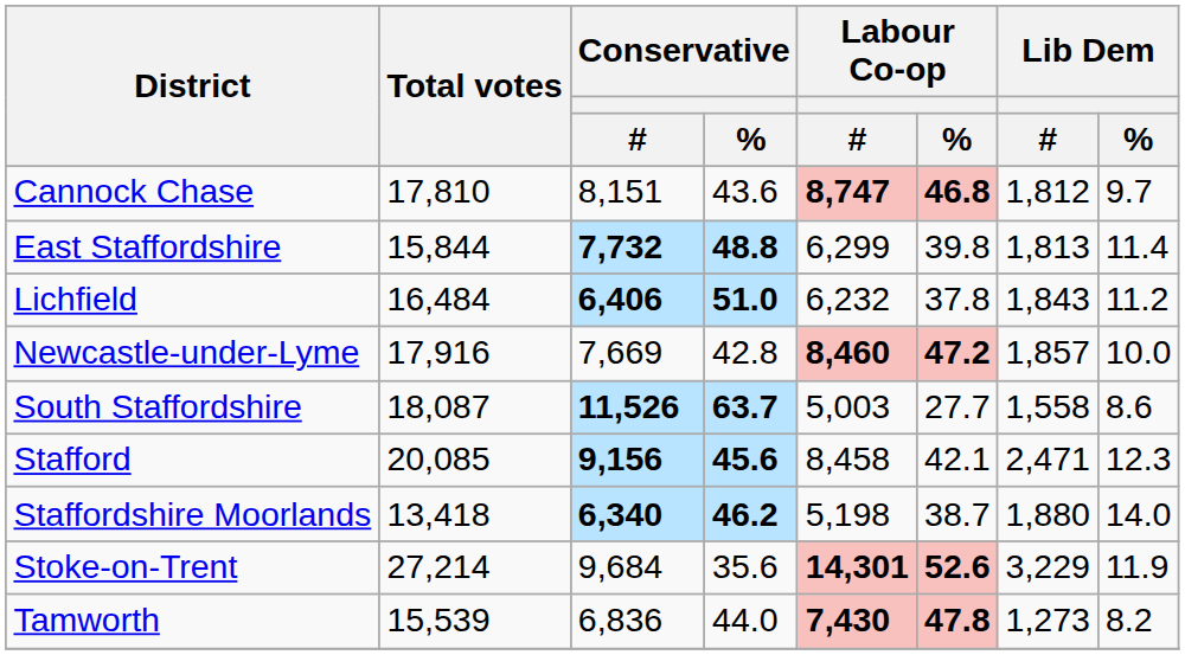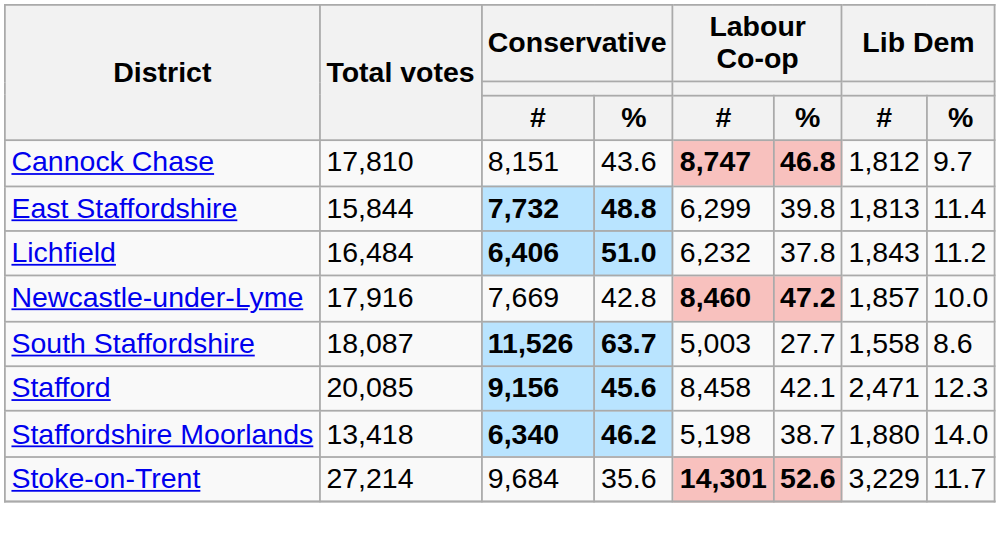Stoke-on-Trent | Lib Dem / %: 11.9 -> 11.7
- row: Tamworth | 15,539 | 6,836 | 44.0 | 7,430 | 47.8 | 1,273 | 8.2
